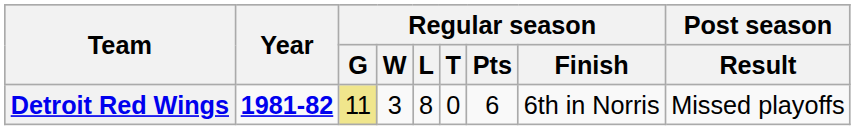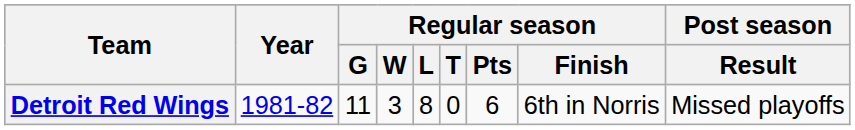Detroit Red Wings | Year: bold -> normal
Detroit Red Wings | Regular season / G: khaki background -> no background
